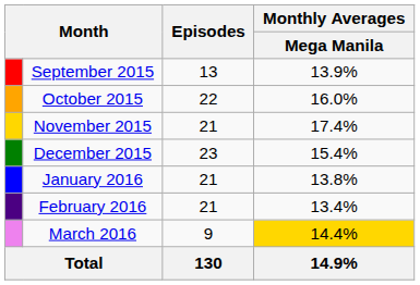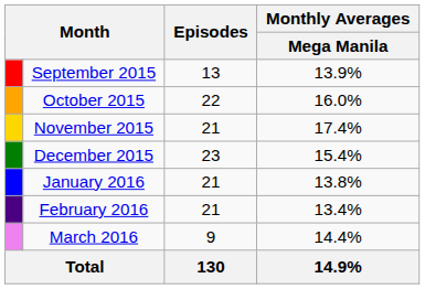March 2016 | Monthly Averages / Mega Manila: gold background -> no background
